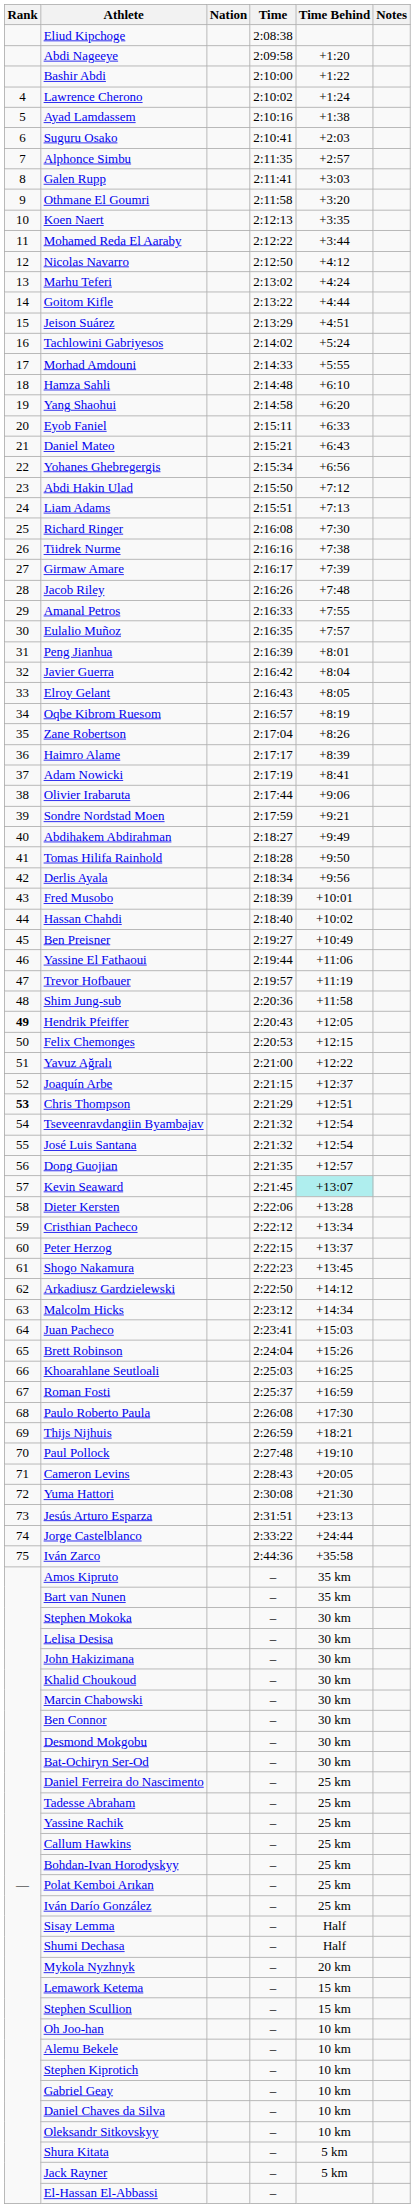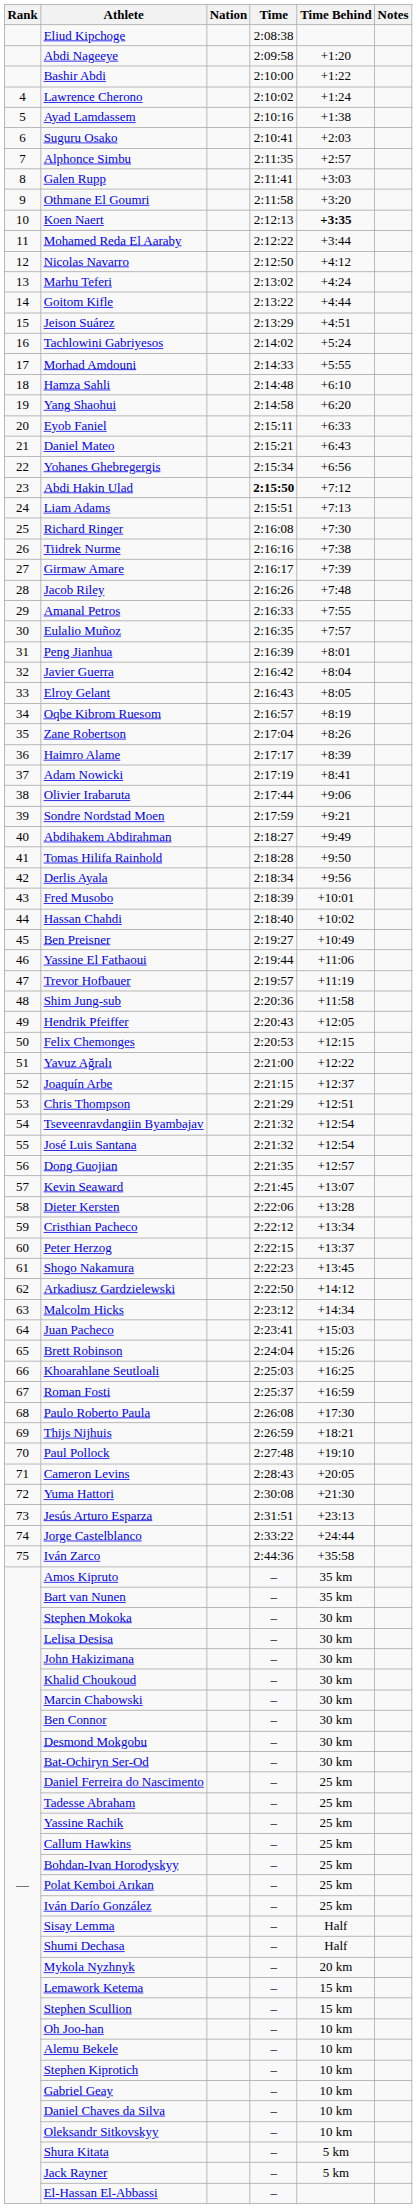Koen Naert | Time Behind: normal -> bold
Abdi Hakin Ulad | Time: normal -> bold
Hendrik Pfeiffer | Rank: bold -> normal
Chris Thompson | Rank: bold -> normal
Kevin Seaward | Time Behind: paleturquoise background -> no background
